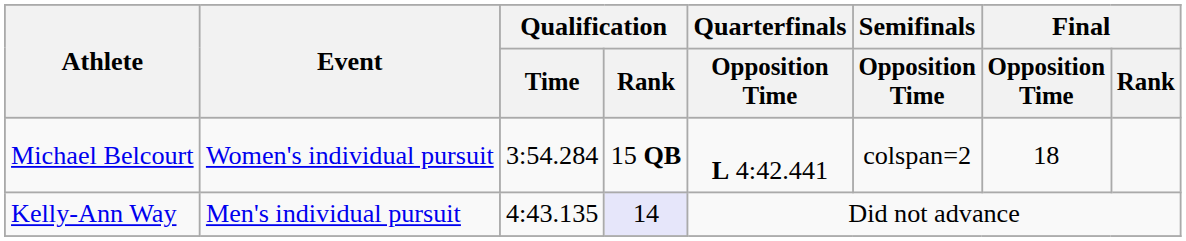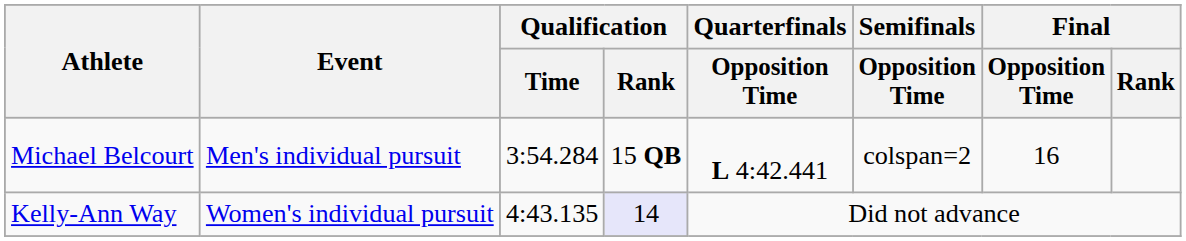Michael Belcourt | Event: Women's individual pursuit -> Men's individual pursuit
Michael Belcourt | Final / Opposition Time: 18 -> 16
Kelly-Ann Way | Event: Men's individual pursuit -> Women's individual pursuit
